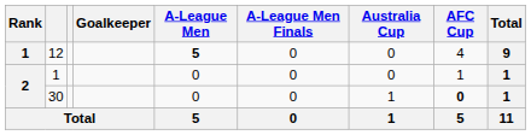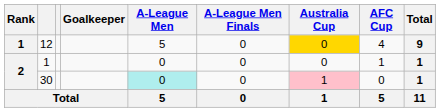12 | A-League Men: bold -> normal
12 | Australia Cup: no background -> gold background
30 | A-League Men: no background -> paleturquoise background
30 | Australia Cup: no background -> pink background
30 | AFC Cup: bold -> normal
